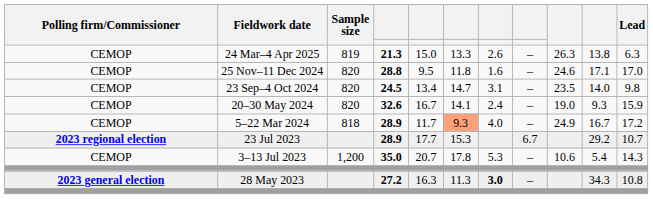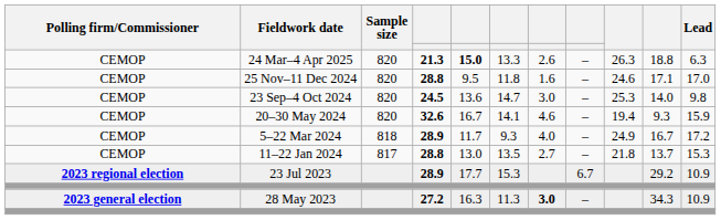24 Mar–4 Apr 2025 | Sample size: 819 -> 820
24 Mar–4 Apr 2025 | column 5: normal -> bold
24 Mar–4 Apr 2025 | column 10: 13.8 -> 18.8
23 Sep–4 Oct 2024 | column 5: 13.4 -> 13.6
23 Sep–4 Oct 2024 | column 7: 3.1 -> 3.0
23 Sep–4 Oct 2024 | column 9: 23.5 -> 25.3
20–30 May 2024 | column 7: 2.4 -> 4.6
20–30 May 2024 | column 9: 19.0 -> 19.4
5–22 Mar 2024 | column 6: lightsalmon background -> no background
+ row: CEMOP | 11–22 Jan 2024 | 817 | 28.8 | 13.0 | 13.5 | 2.7 | – | 21.8 | 13.7 | 15.3
23 Jul 2023 | Lead: 10.7 -> 10.9
- row: CEMOP | 3–13 Jul 2023 | 1,200 | 35.0 | 20.7 | 17.8 | 5.3 | – | 10.6 | 5.4 | 14.3
28 May 2023 | Lead: 10.8 -> 10.9
